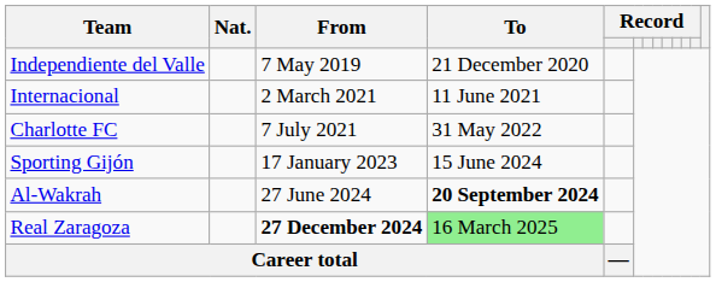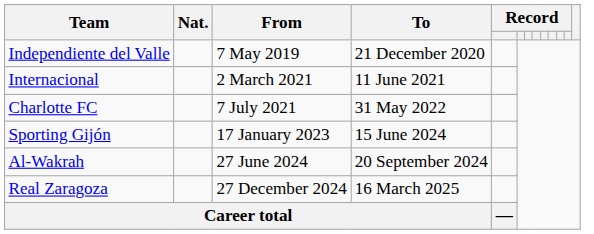Al-Wakrah | To: bold -> normal
Real Zaragoza | From: bold -> normal
Real Zaragoza | To: lightgreen background -> no background
